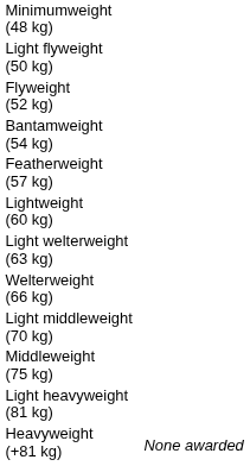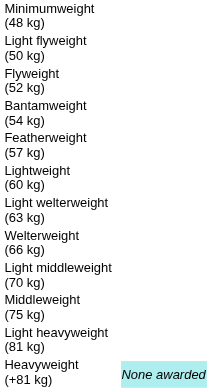Heavyweight (+81 kg) / None awarded | column 2: no background -> paleturquoise background
